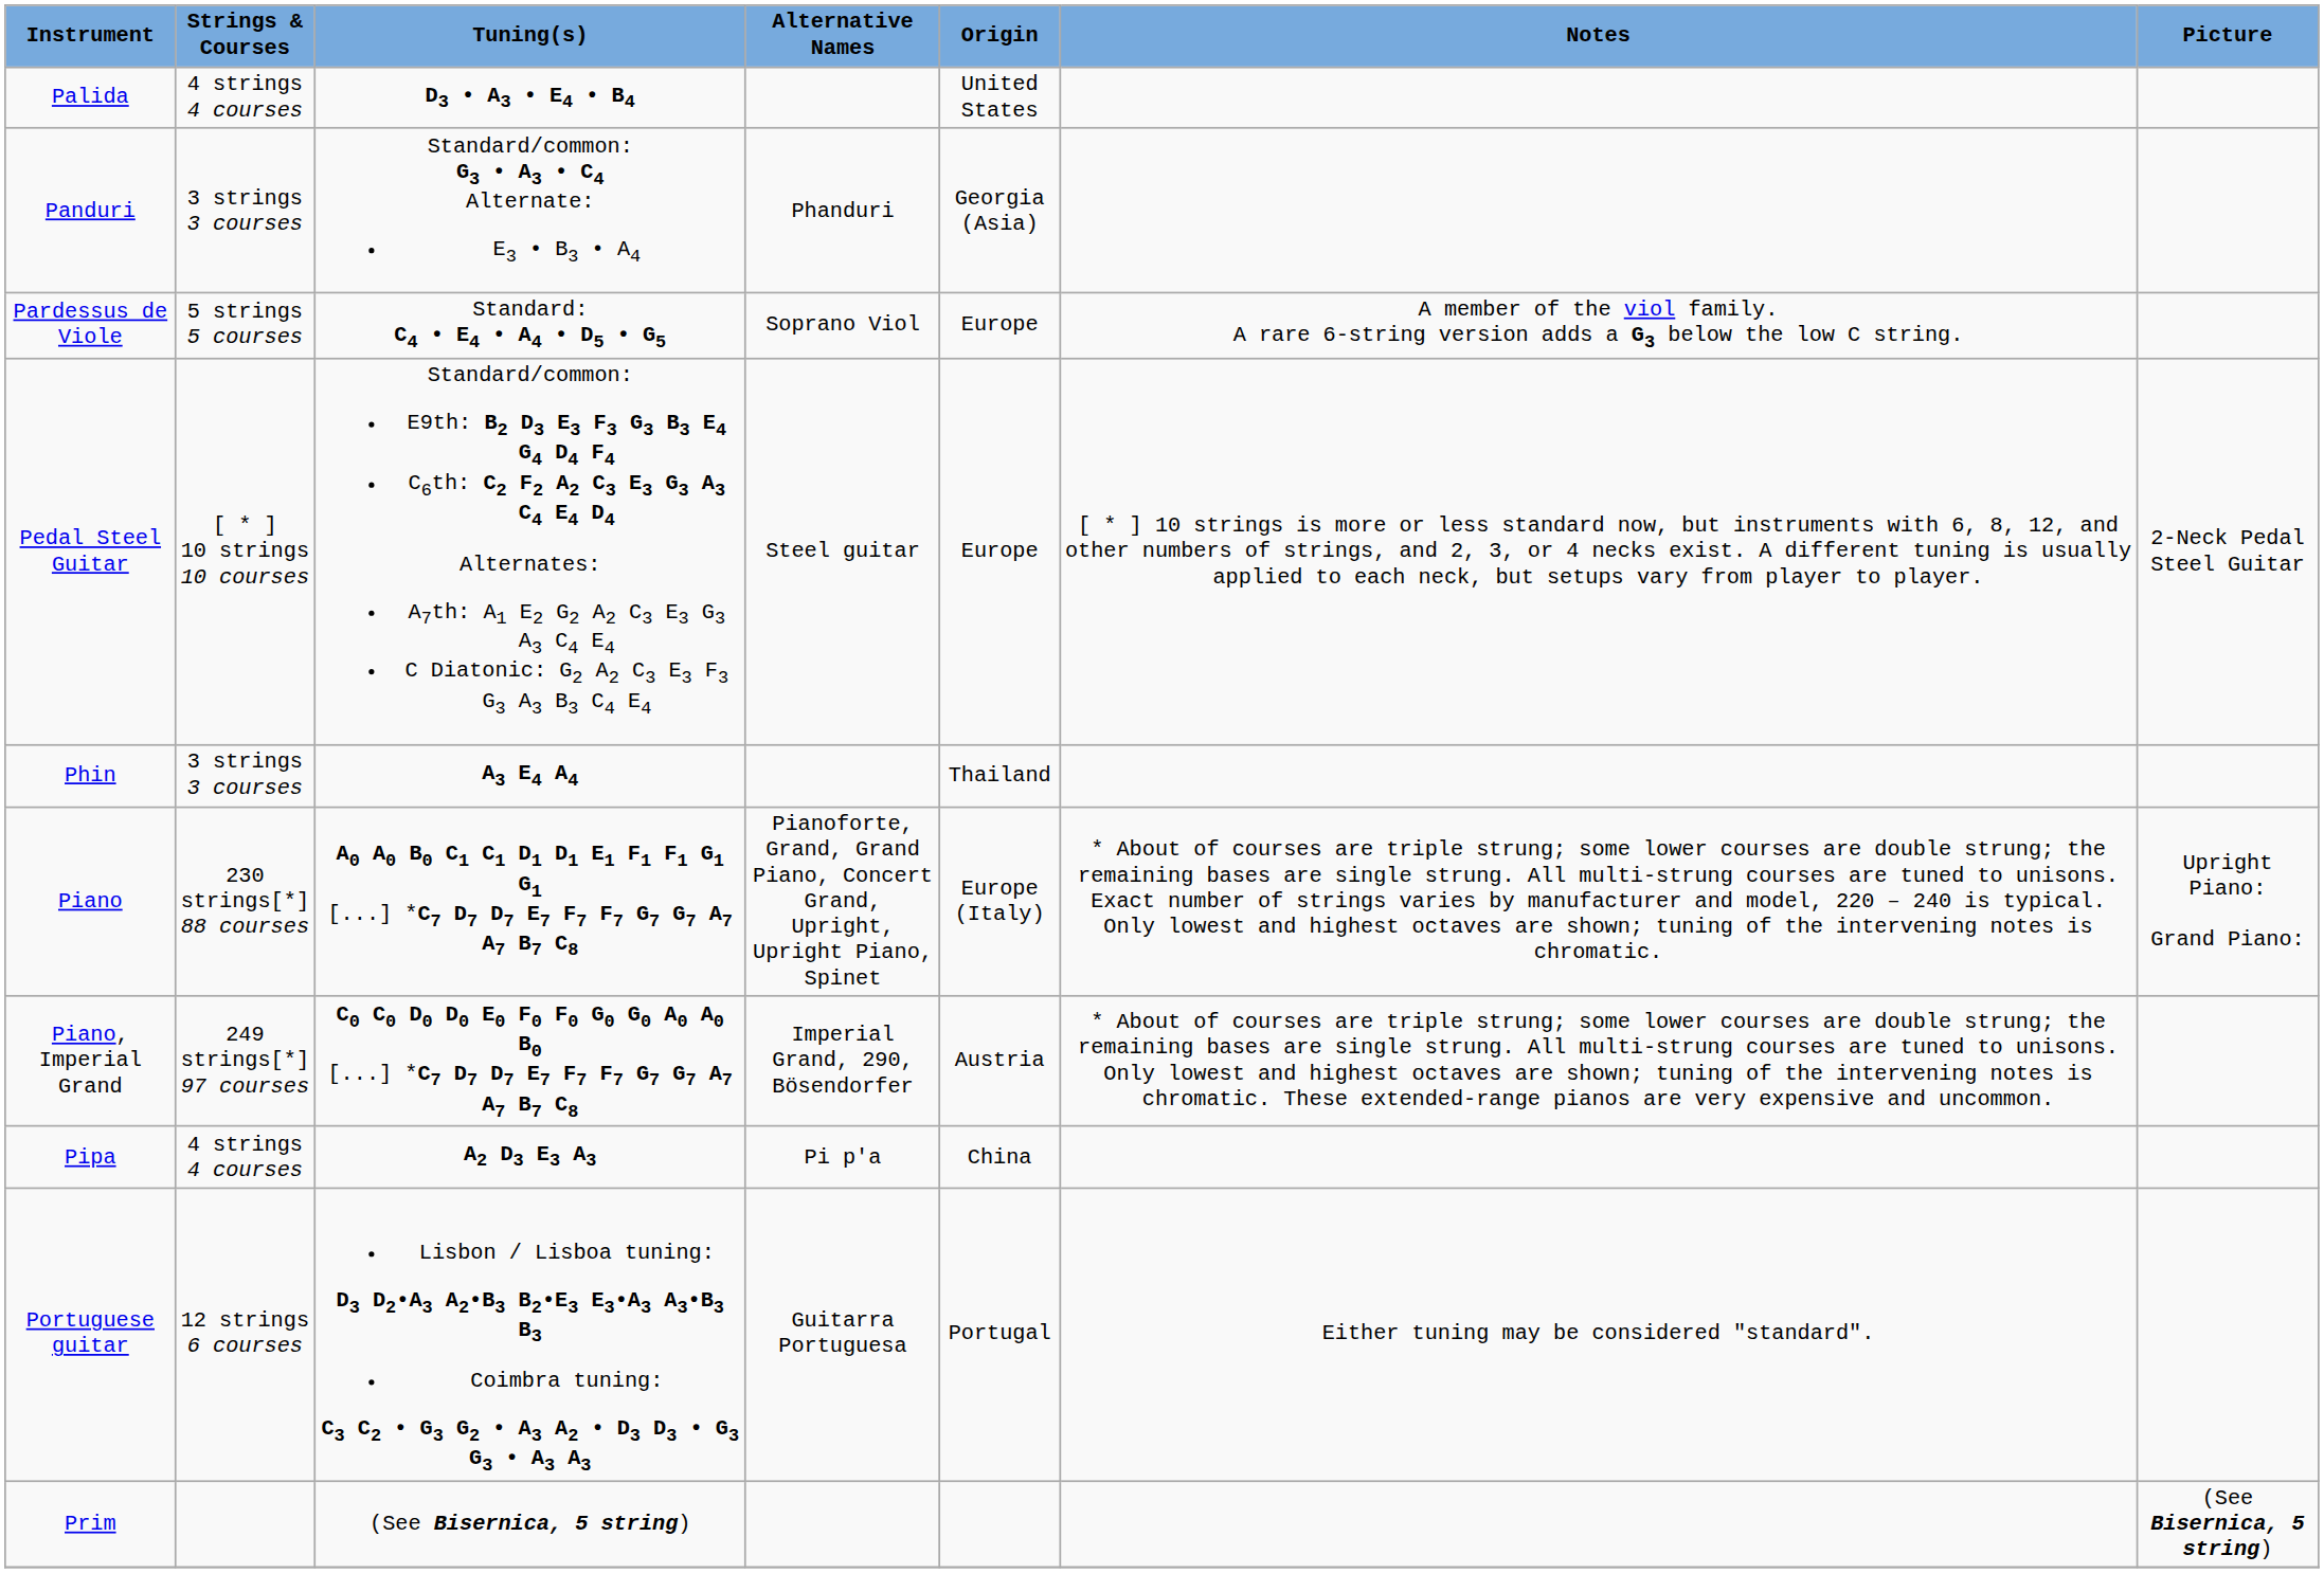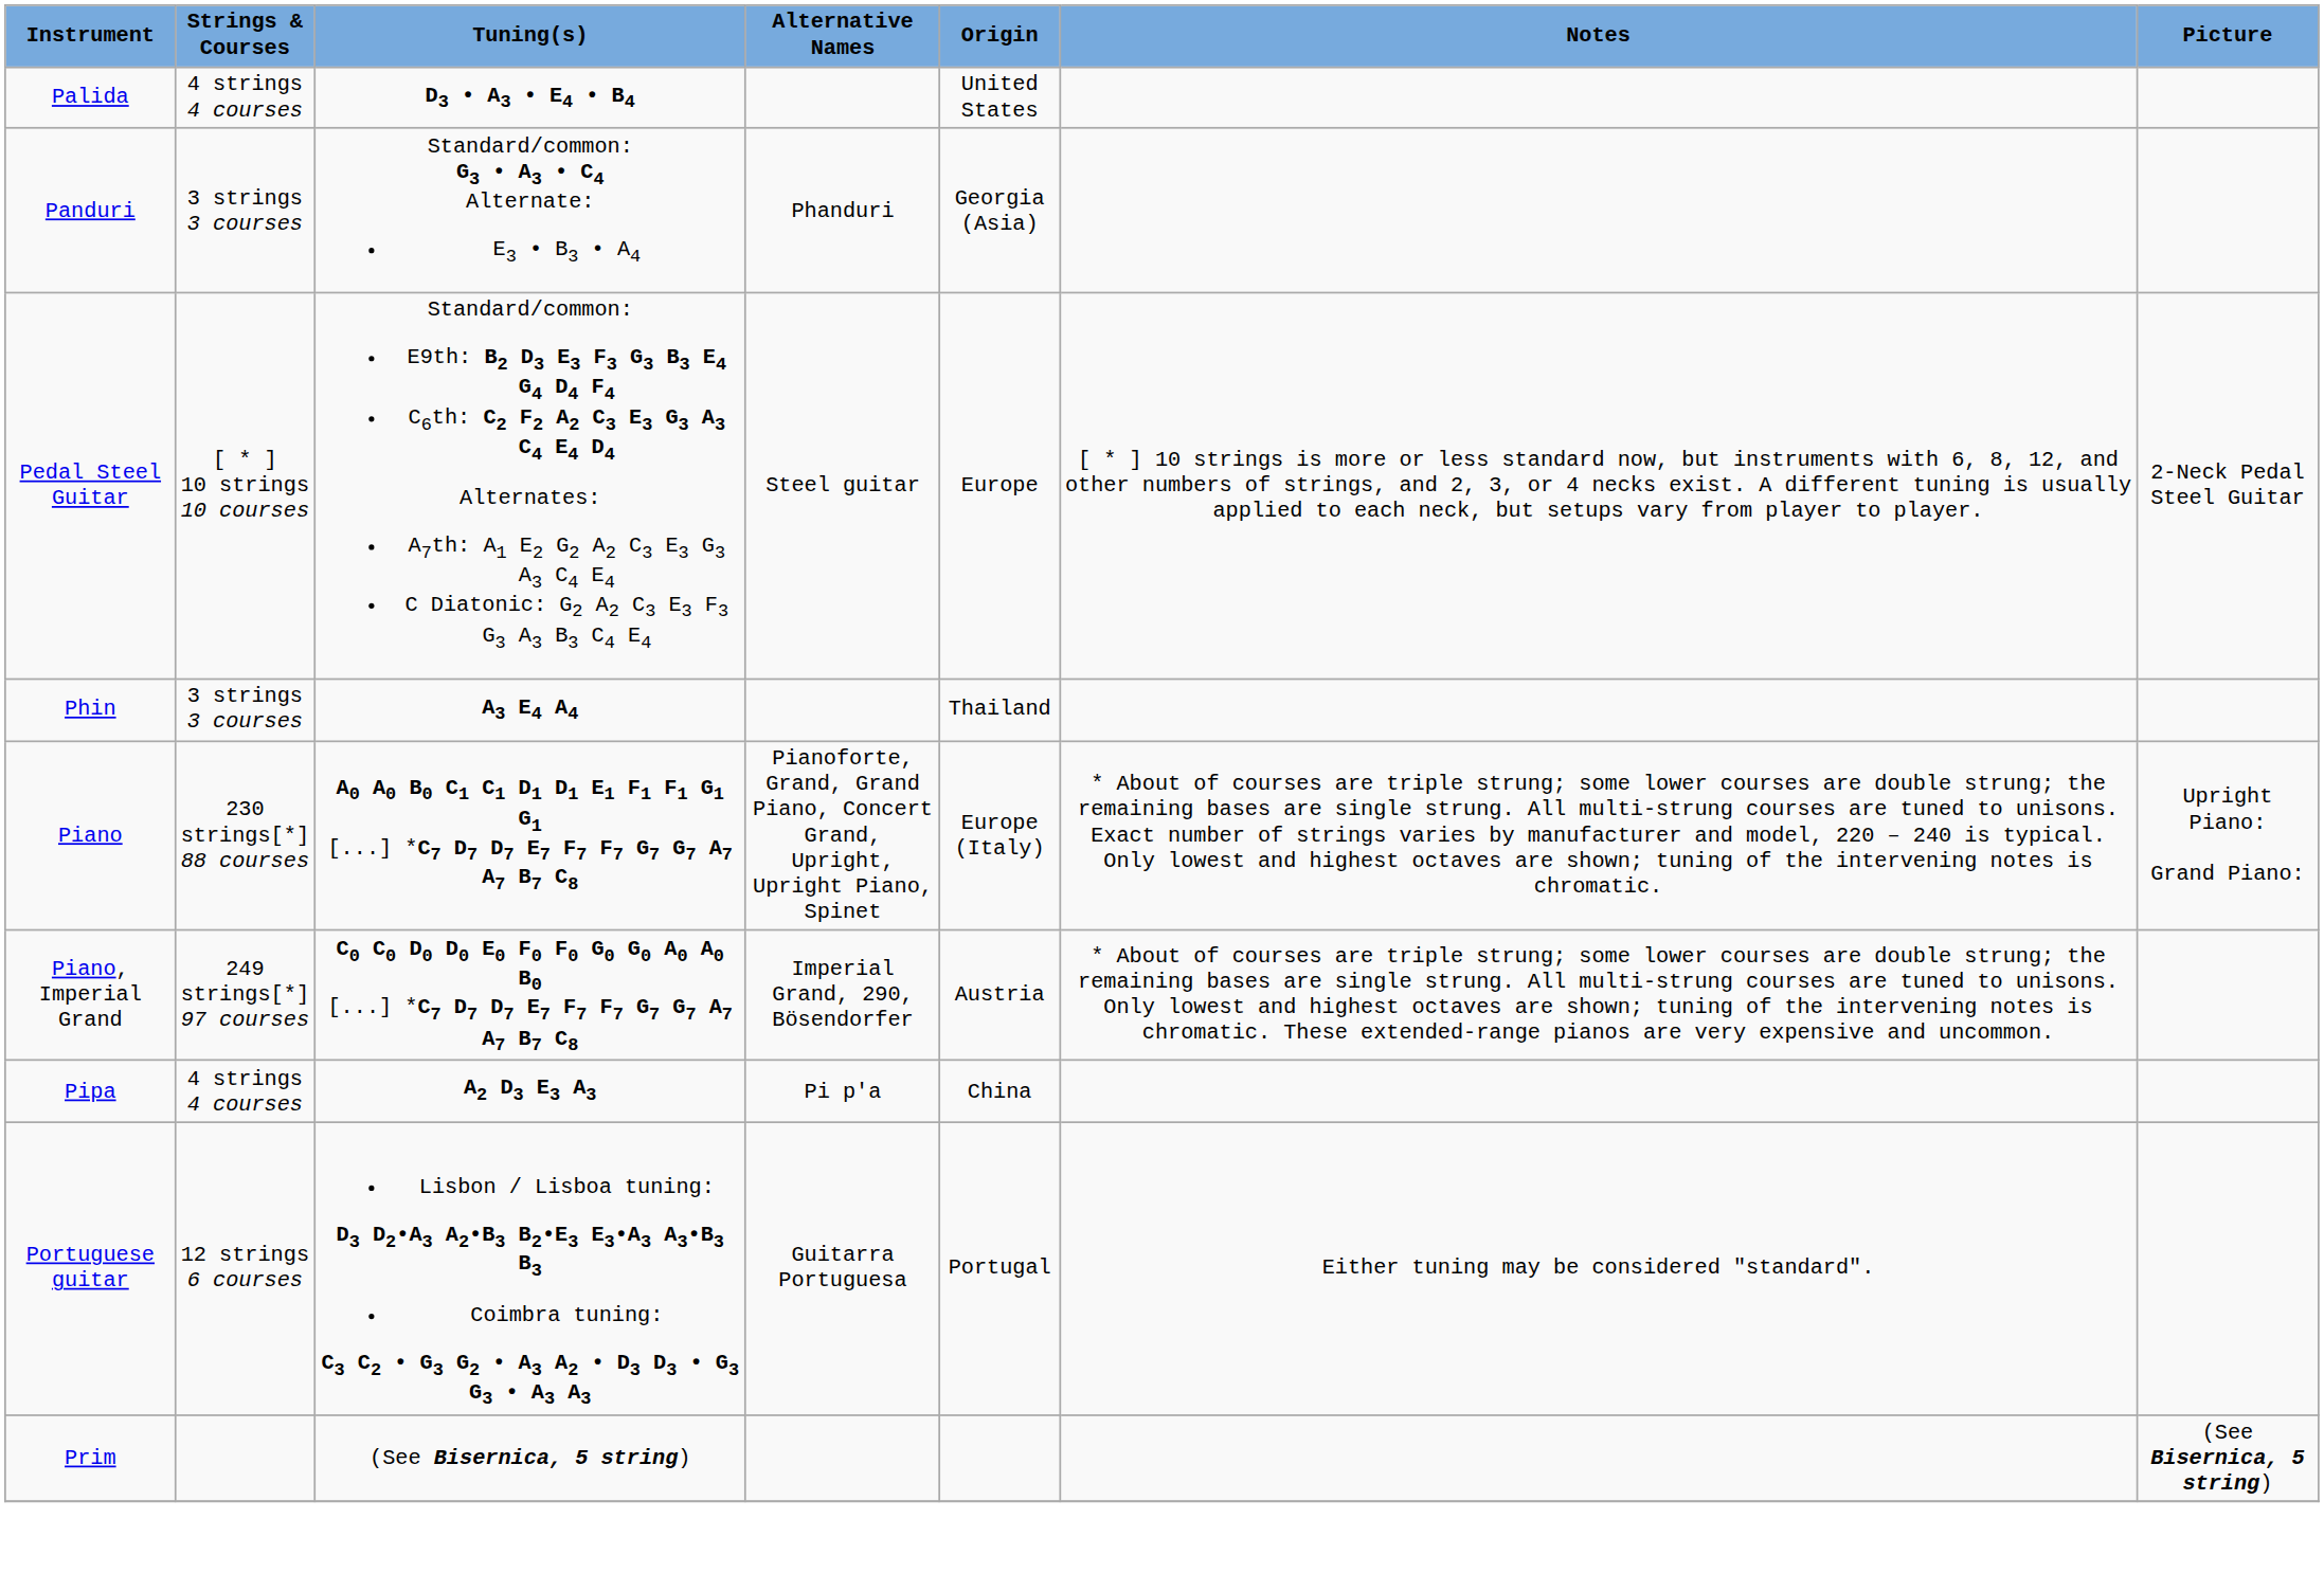- row: Pardessus de Viole | 5 strings 5 courses | Standard: C4 • E4 • A4 • D5 • G5 | Soprano Viol | Europe | A member of the viol family. A rare 6-string version adds a G3 below the low C string.
